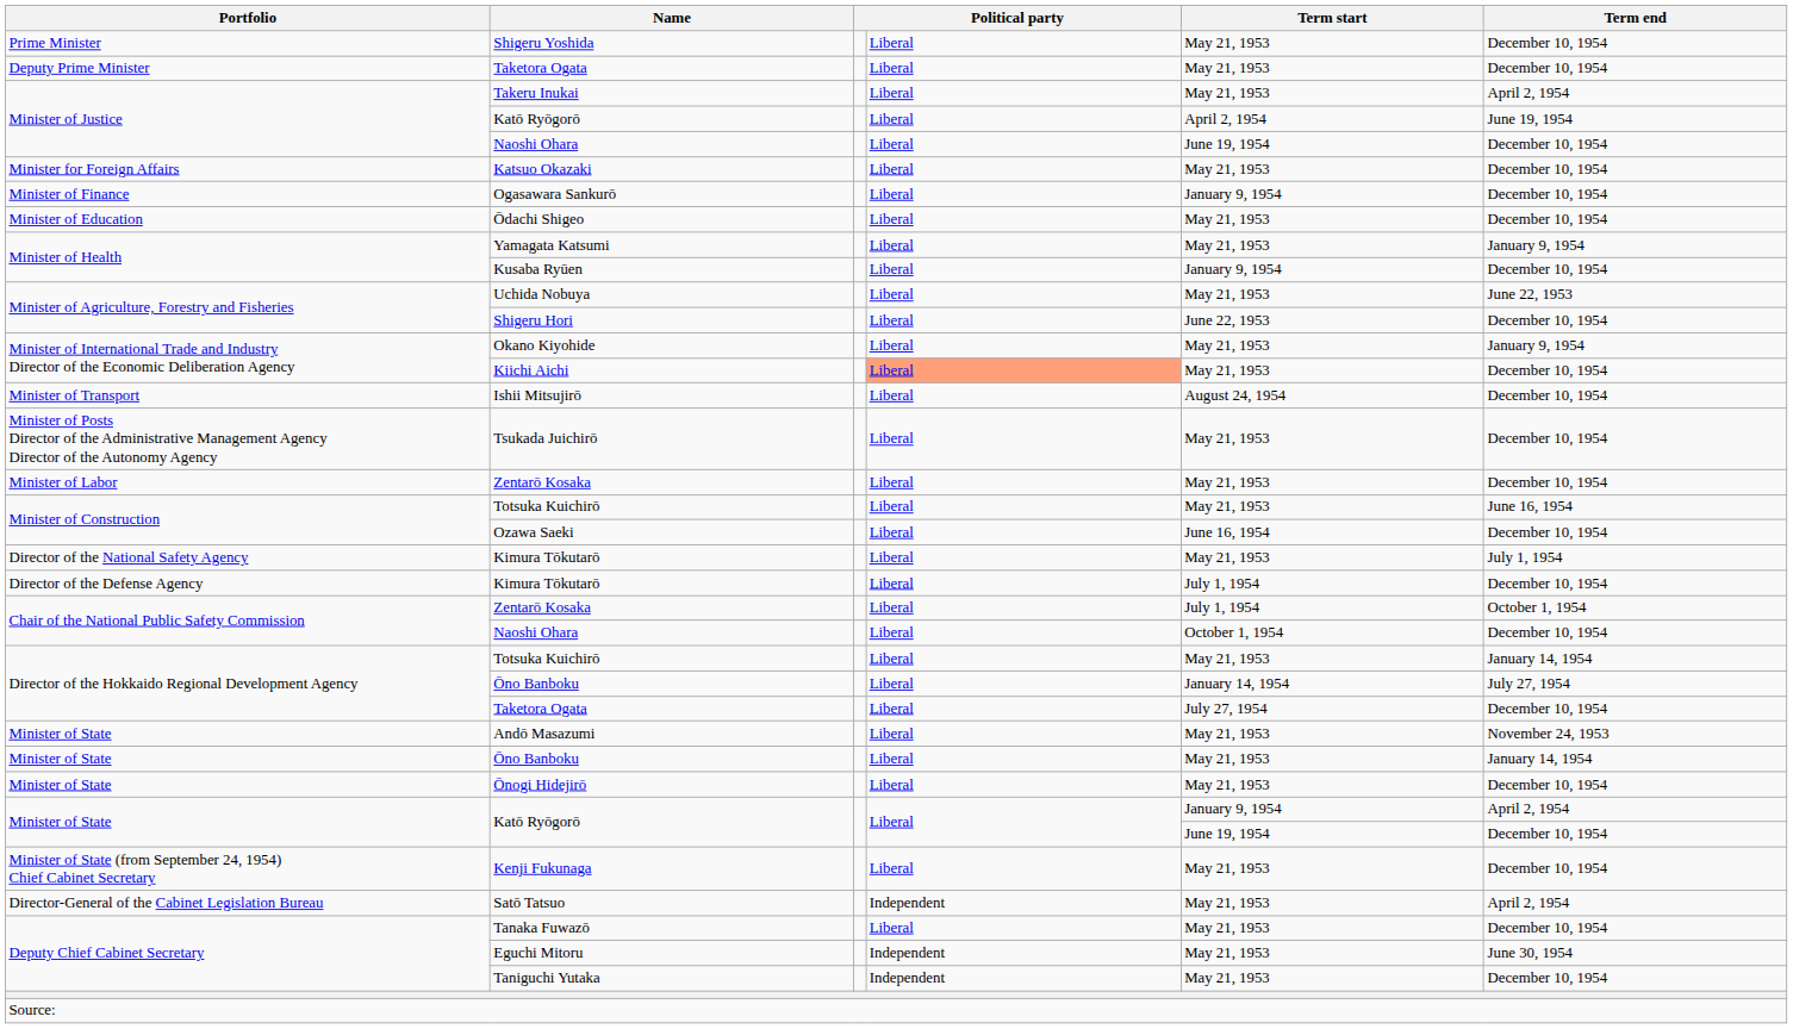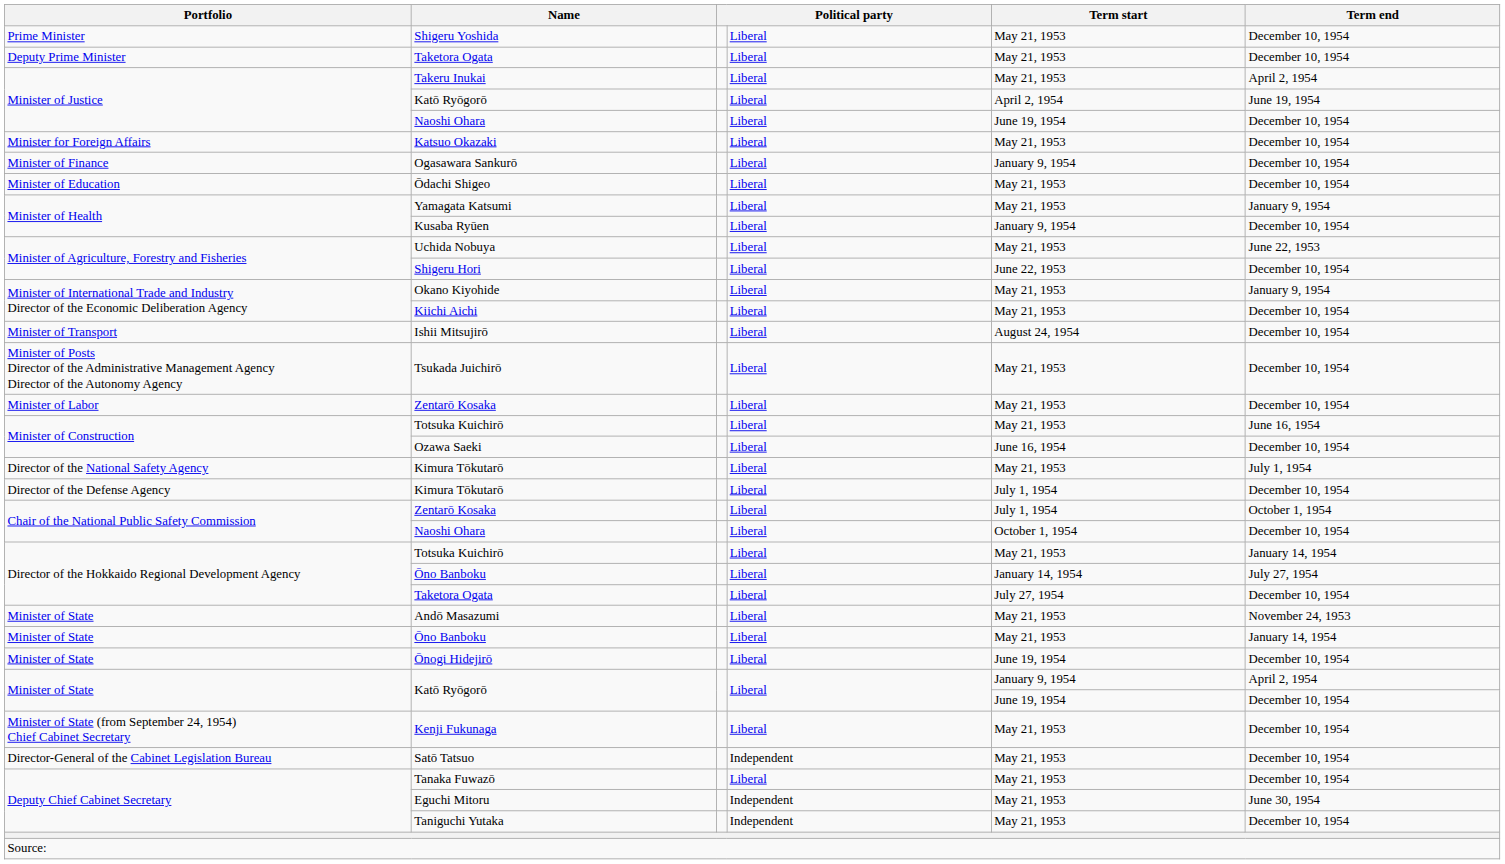Kiichi Aichi | column 4: lightsalmon background -> no background
Ōnogi Hidejirō | Term start: May 21, 1953 -> June 19, 1954
Satō Tatsuo | Term end: April 2, 1954 -> December 10, 1954
